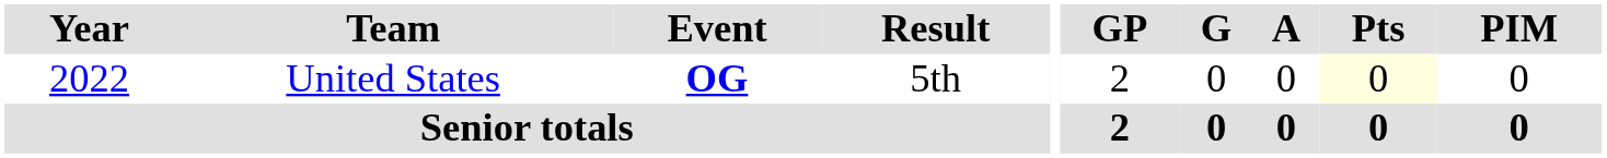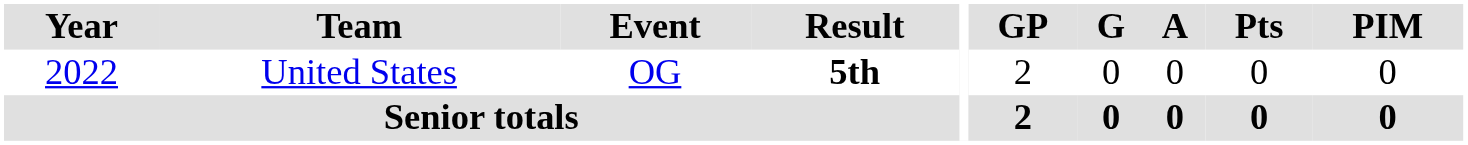United States | Event: bold -> normal
United States | Result: normal -> bold
United States | Pts: lightyellow background -> no background
